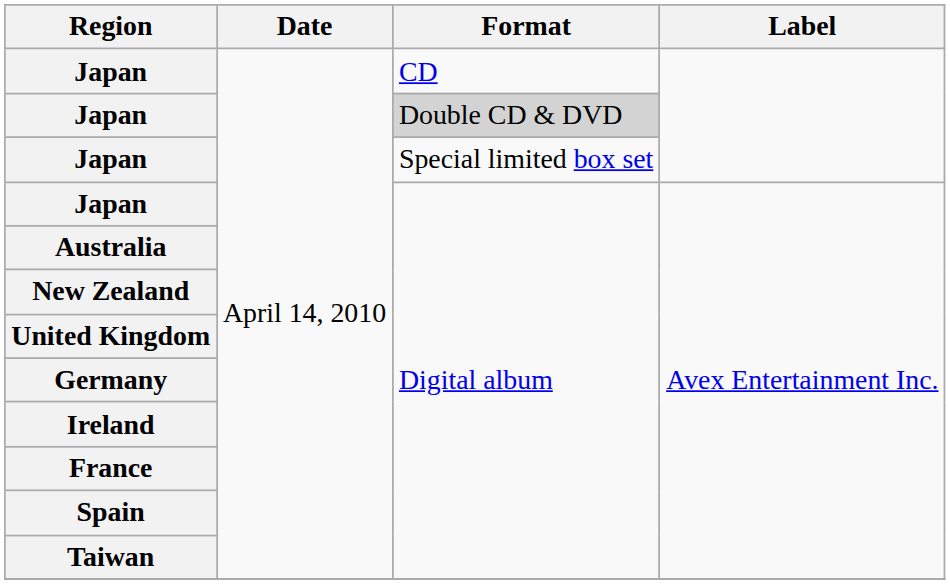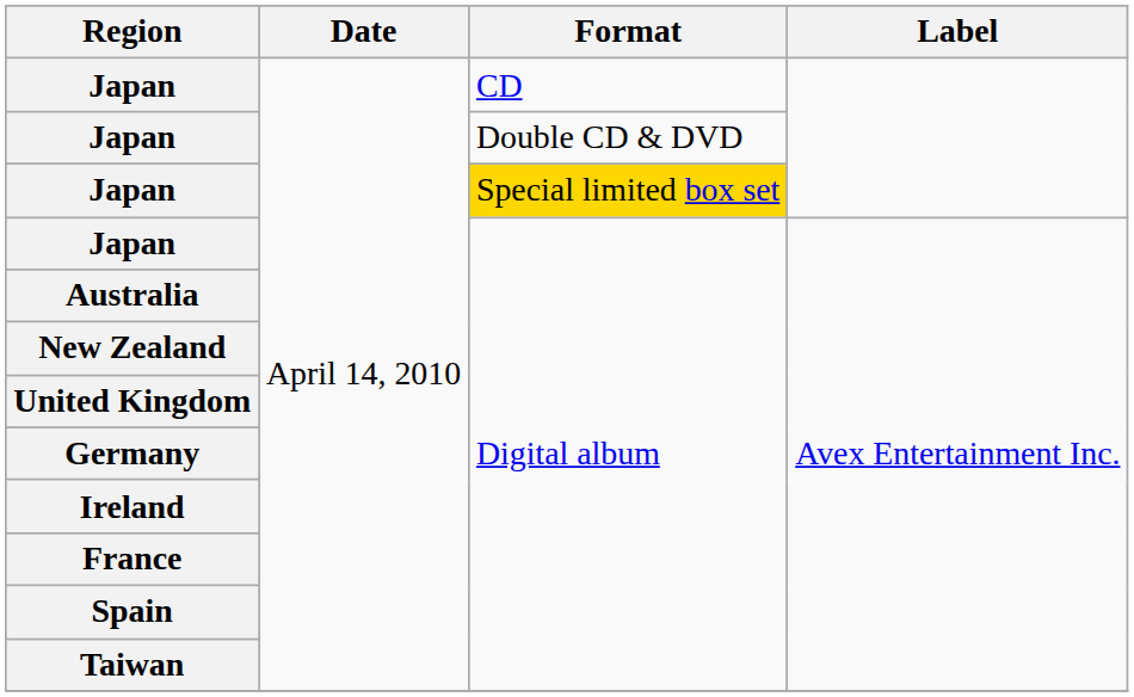Double CD & DVD | Format: lightgrey background -> no background
Special limited box set | Format: no background -> gold background
